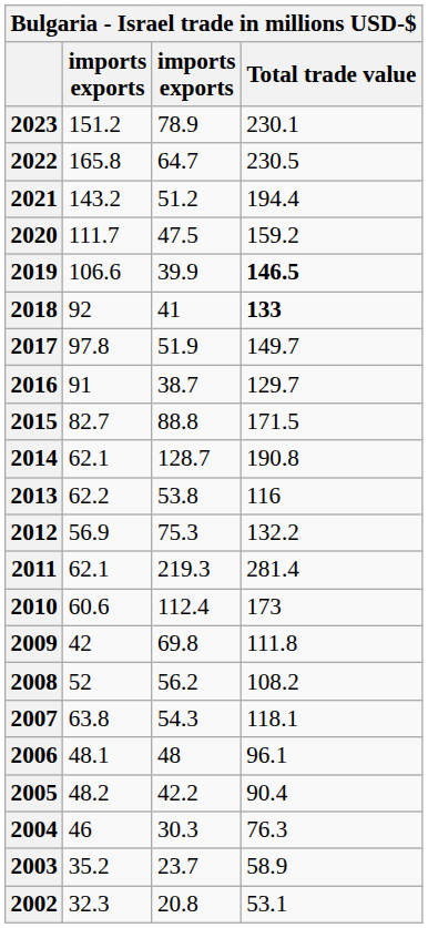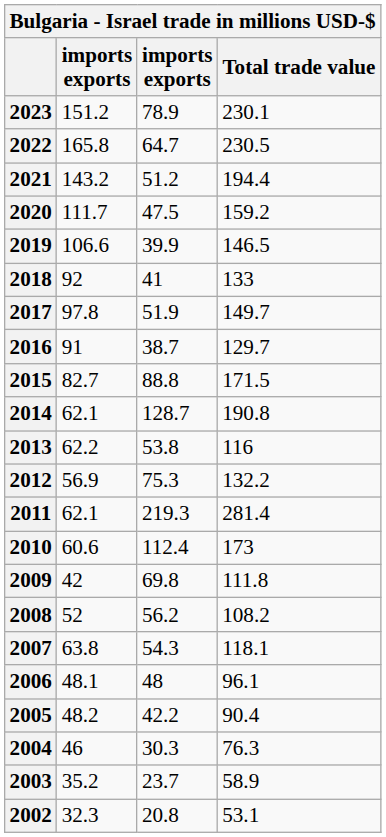2019 | Total trade value: bold -> normal
2018 | Total trade value: bold -> normal
